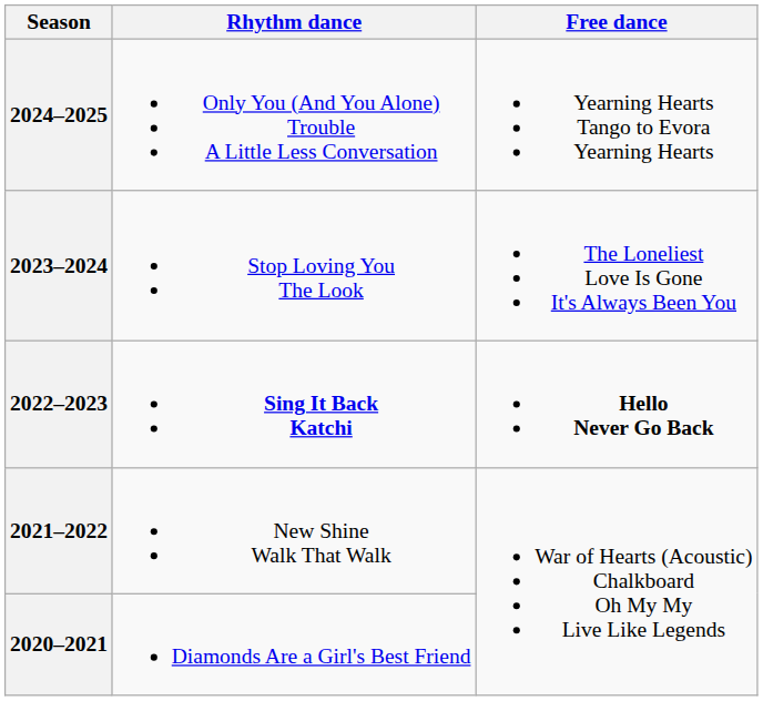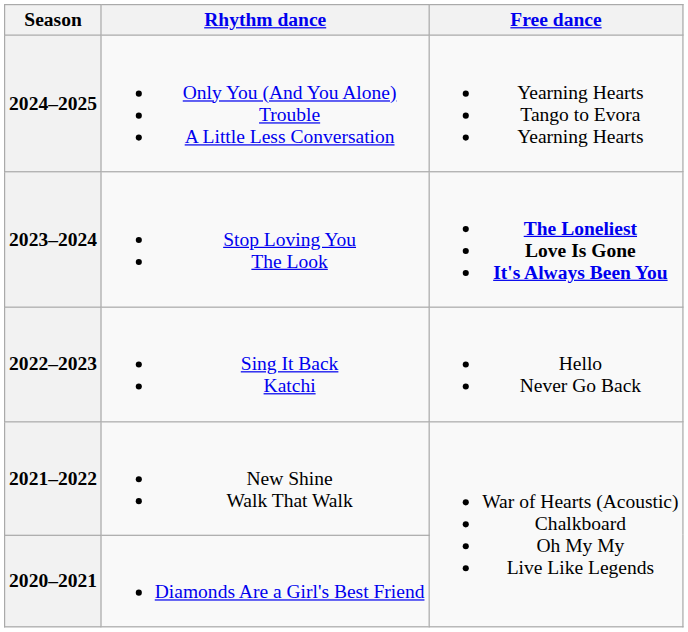2023–2024 | Free dance: normal -> bold
2022–2023 | Rhythm dance: bold -> normal
2022–2023 | Free dance: bold -> normal
